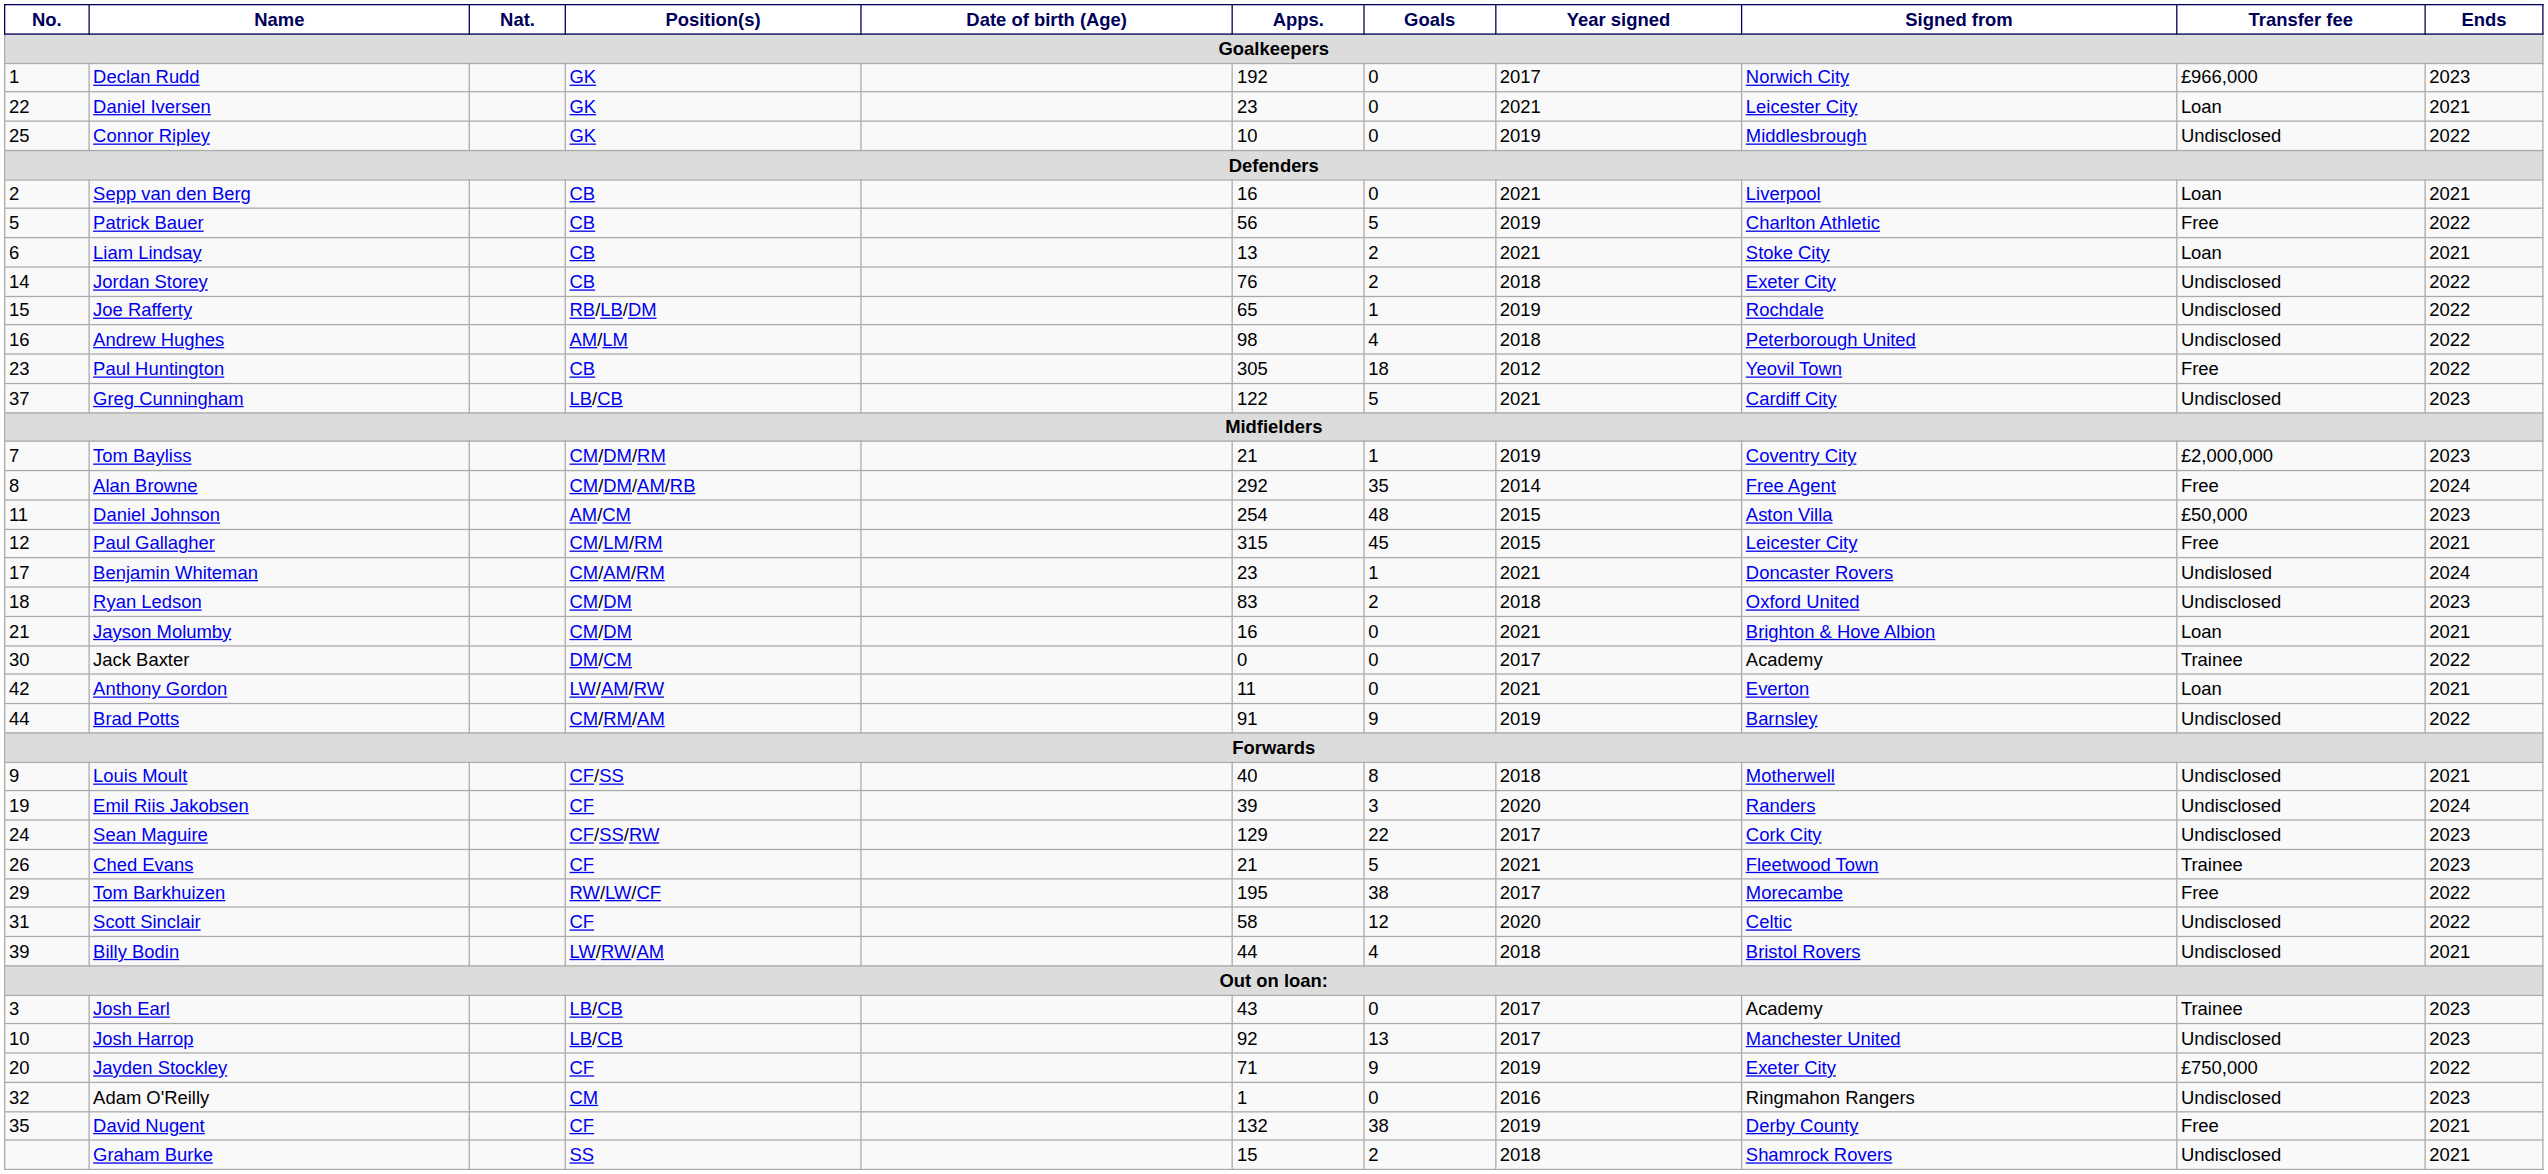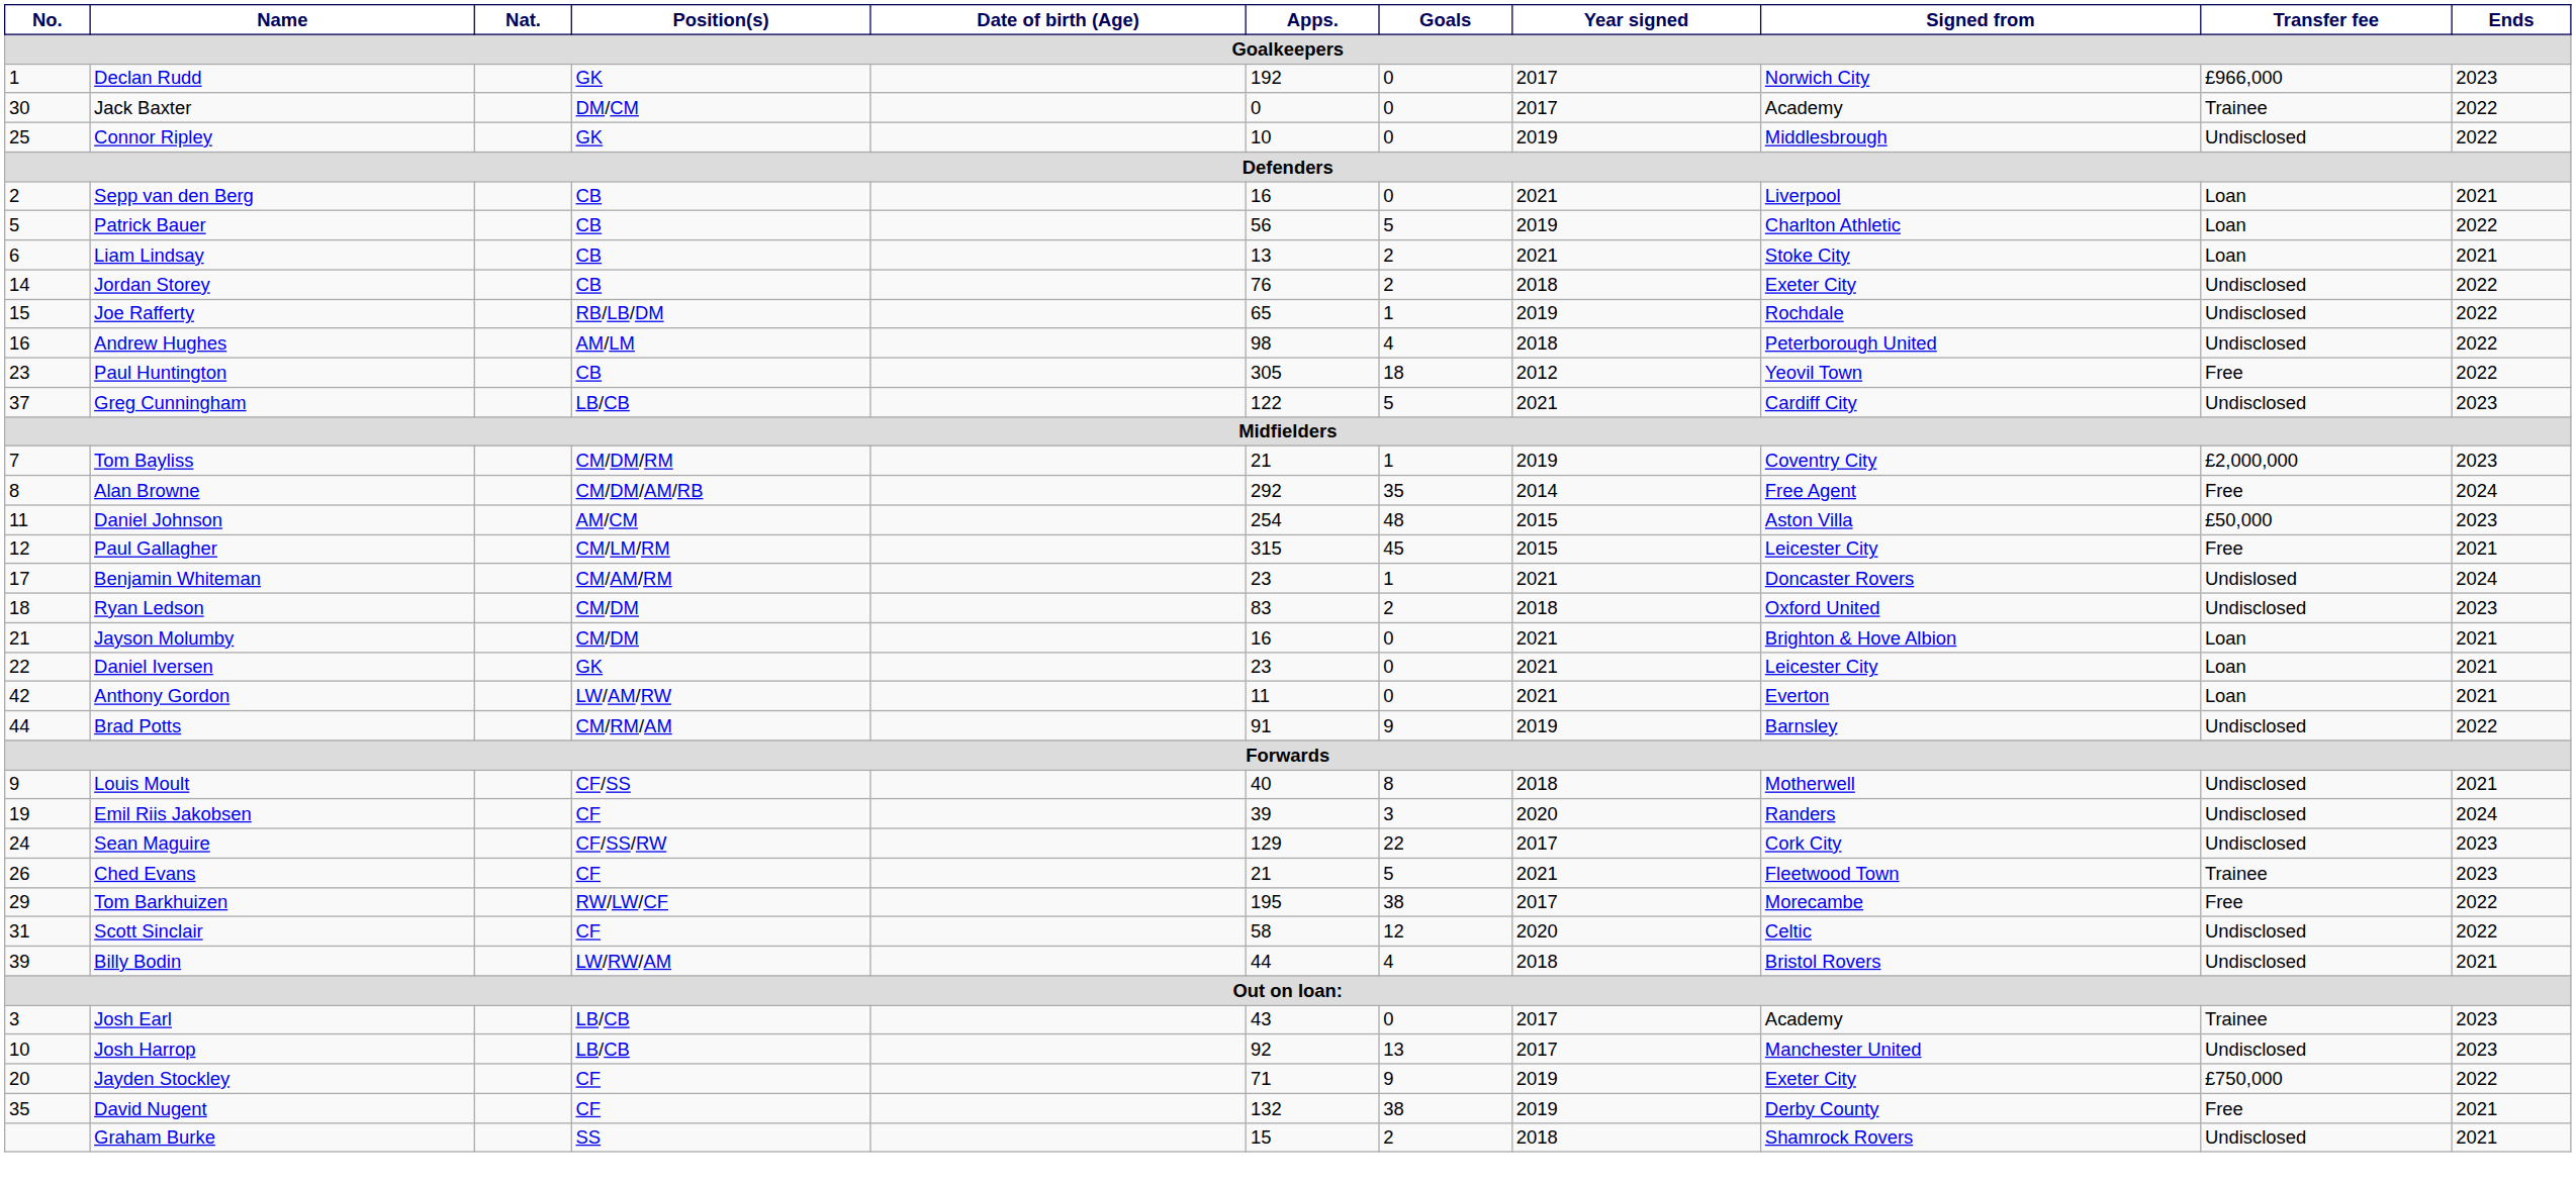rows swapped: Daniel Iversen <-> Jack Baxter
Patrick Bauer | Transfer fee: Free -> Loan
- row: 32 | Adam O'Reilly | CM | 1 | 0 | 2016 | Ringmahon Rangers | Undisclosed | 2023
